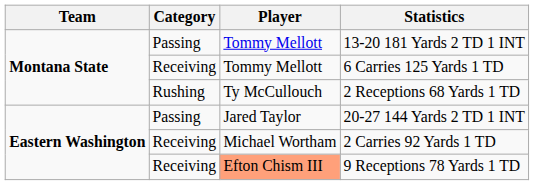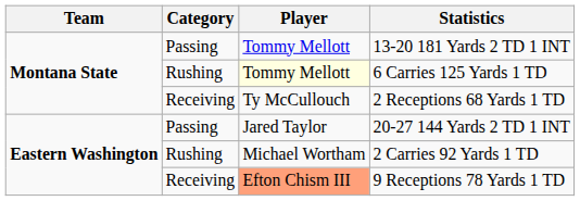6 Carries 125 Yards 1 TD | Category: Receiving -> Rushing
6 Carries 125 Yards 1 TD | Player: no background -> lightyellow background
2 Receptions 68 Yards 1 TD | Category: Rushing -> Receiving
2 Carries 92 Yards 1 TD | Category: Receiving -> Rushing
